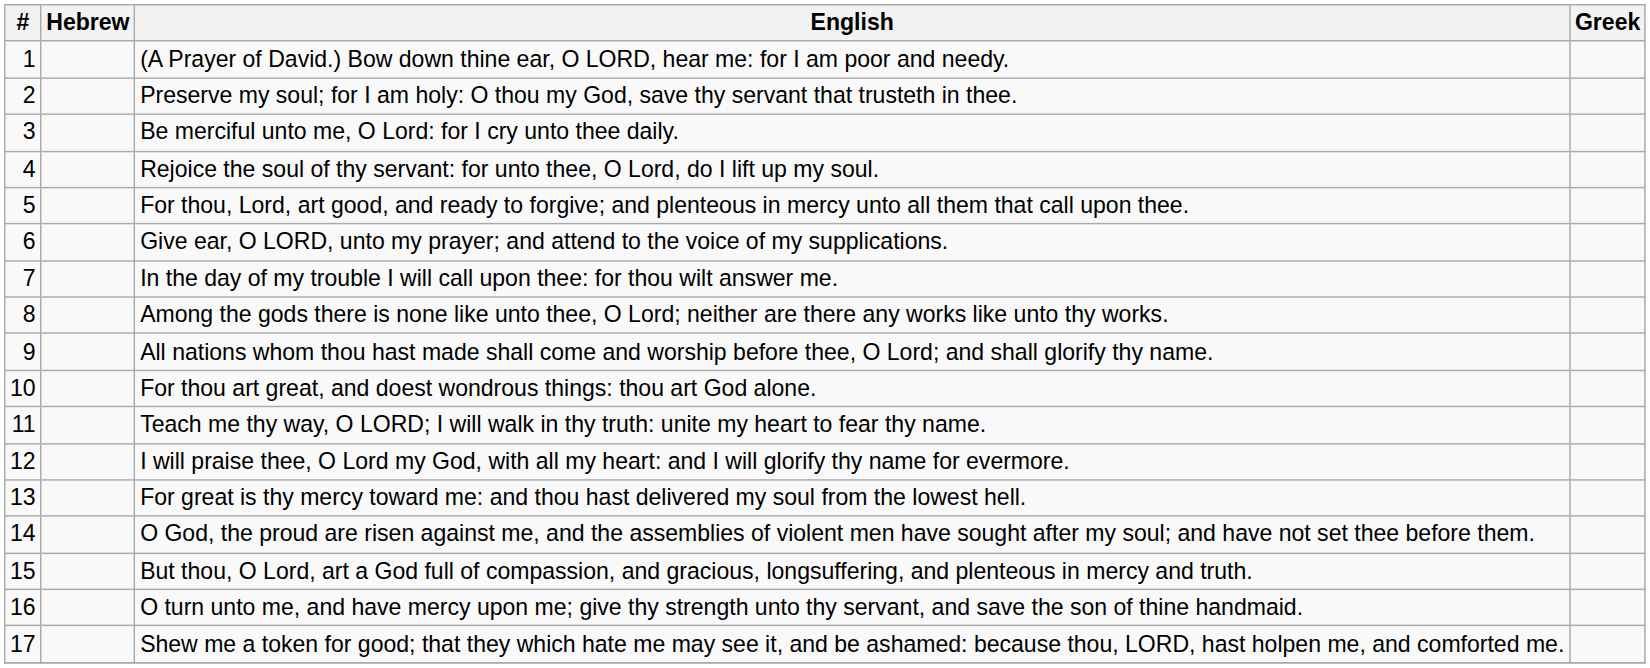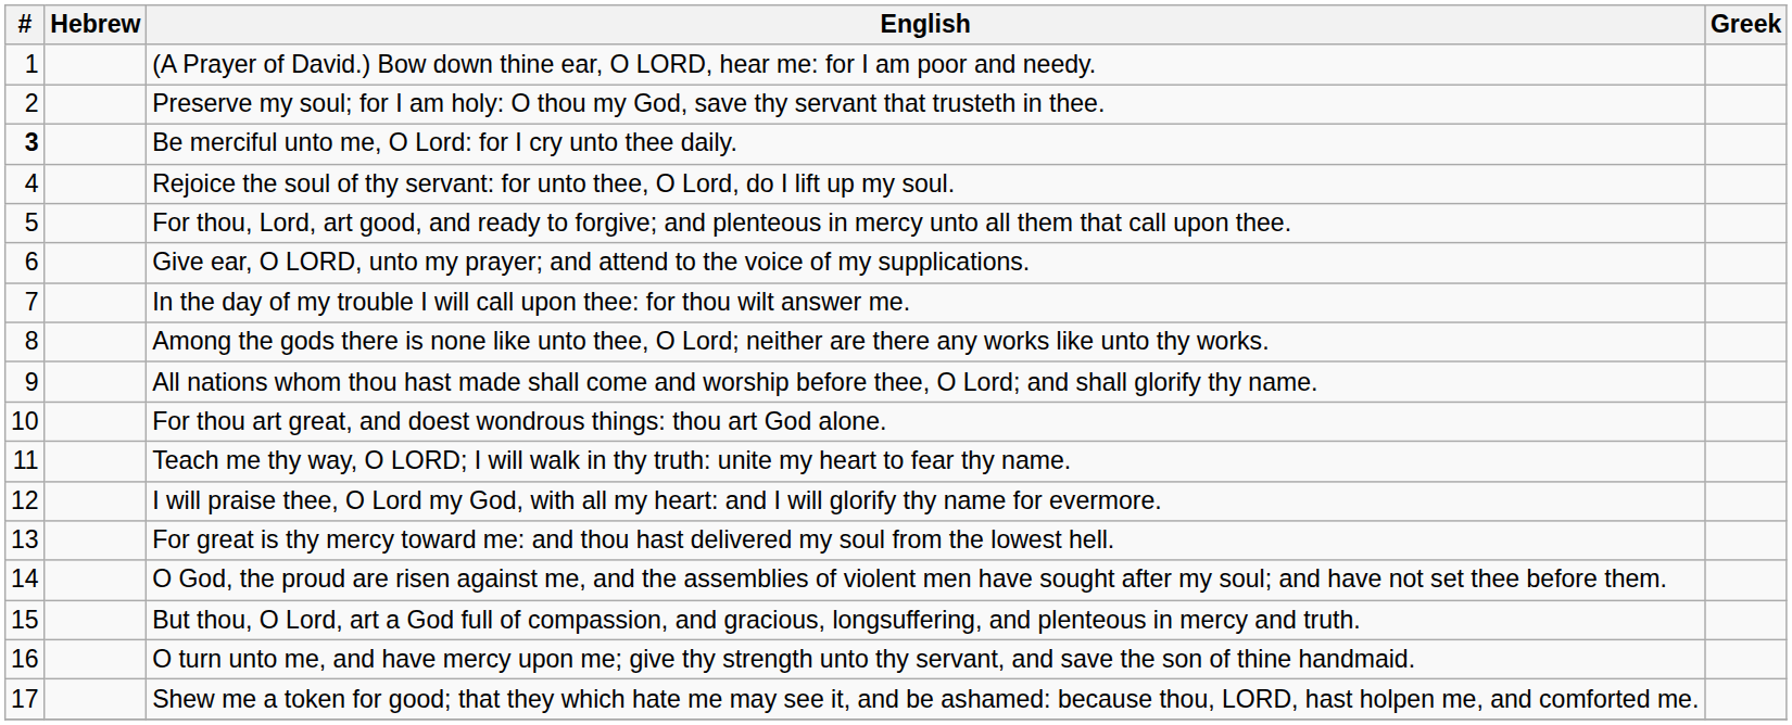Be merciful unto me, O Lord: for I cry unto thee daily. | #: normal -> bold
